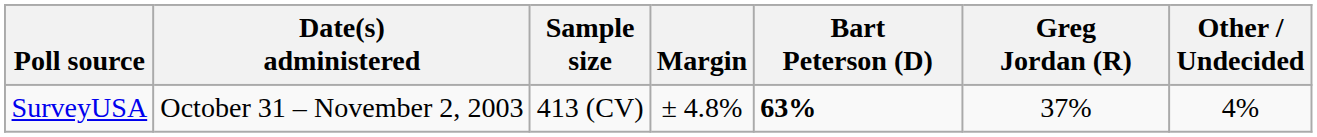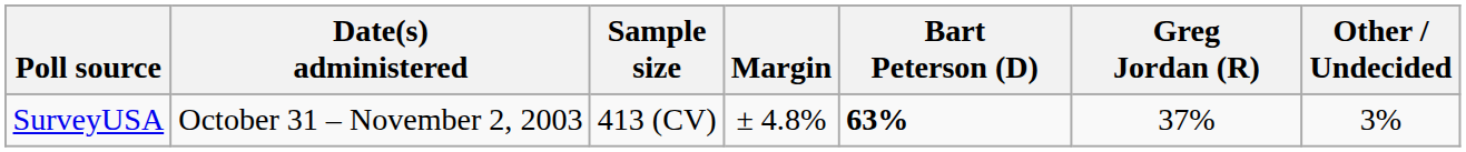SurveyUSA | Other / Undecided: 4% -> 3%
